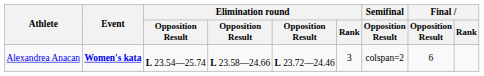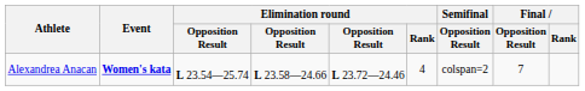Alexandrea Anacan | Elimination round / Rank: 3 -> 4
Alexandrea Anacan | Final / Opposition Result: 6 -> 7
